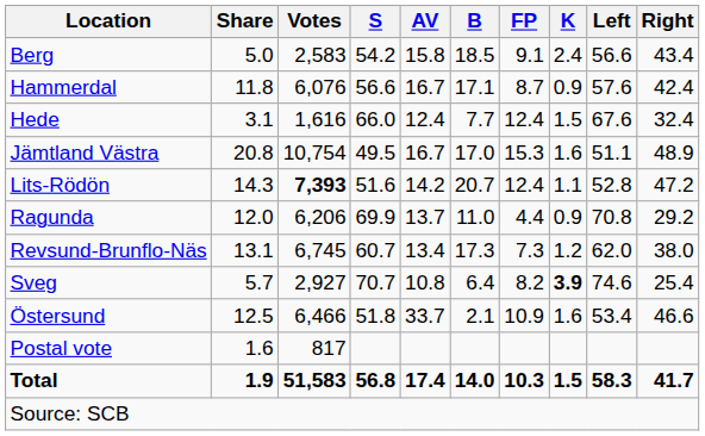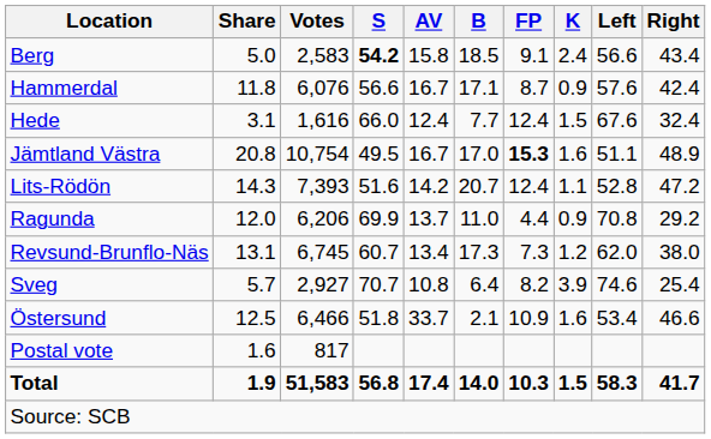Berg | S: normal -> bold
Jämtland Västra | FP: normal -> bold
Lits-Rödön | Votes: bold -> normal
Sveg | K: bold -> normal
